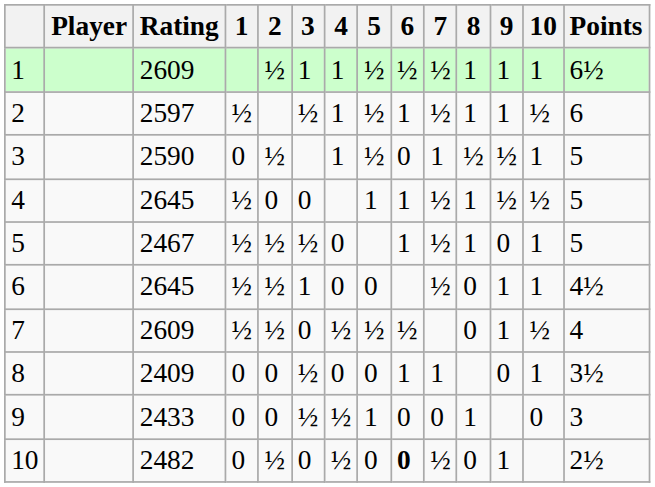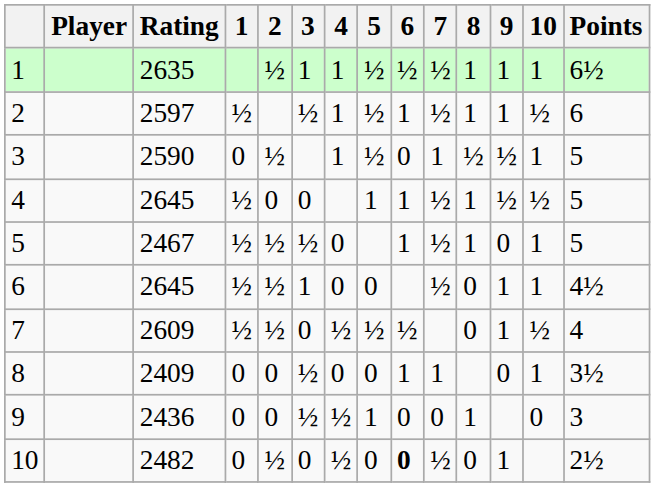row 2 | Rating: 2609 -> 2635
row 10 | Rating: 2433 -> 2436
